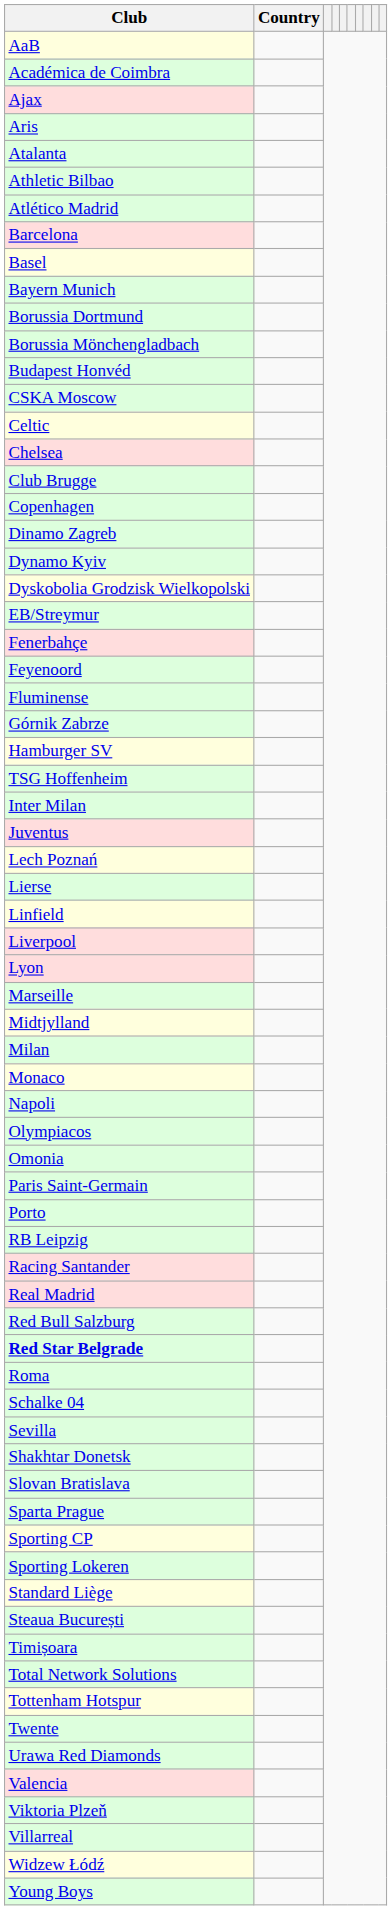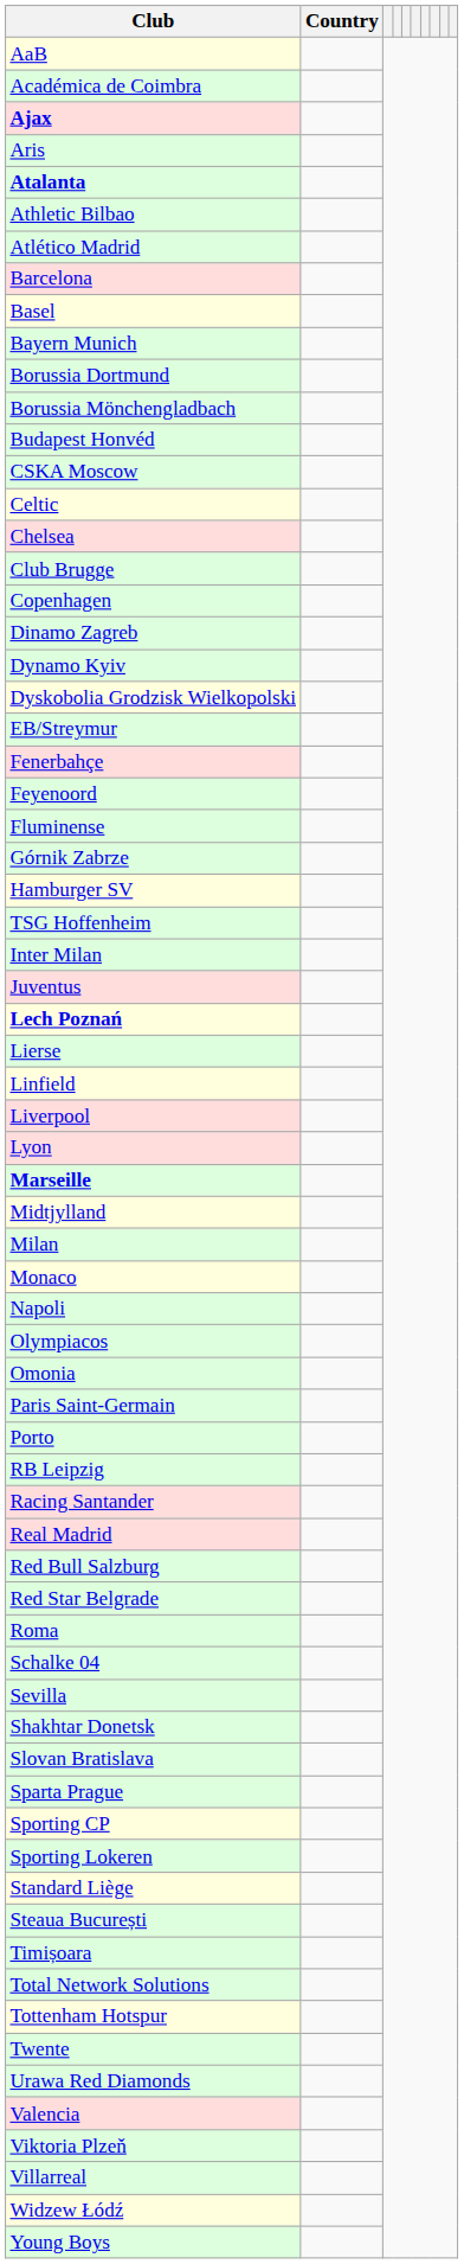Ajax | Club: normal -> bold
Atalanta | Club: normal -> bold
Lech Poznań | Club: normal -> bold
Marseille | Club: normal -> bold
Red Star Belgrade | Club: bold -> normal
